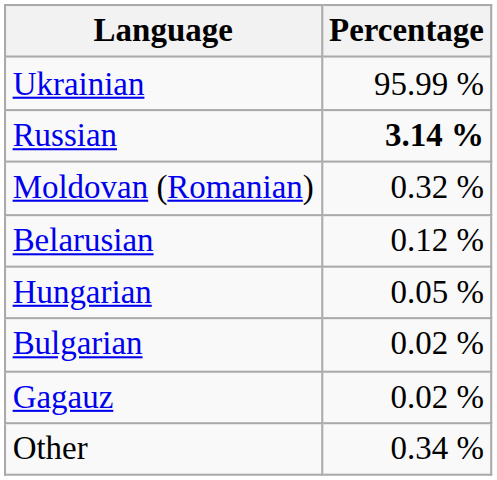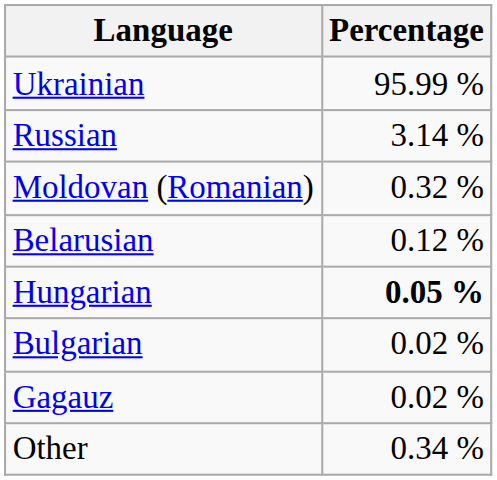Russian | Percentage: bold -> normal
Hungarian | Percentage: normal -> bold
